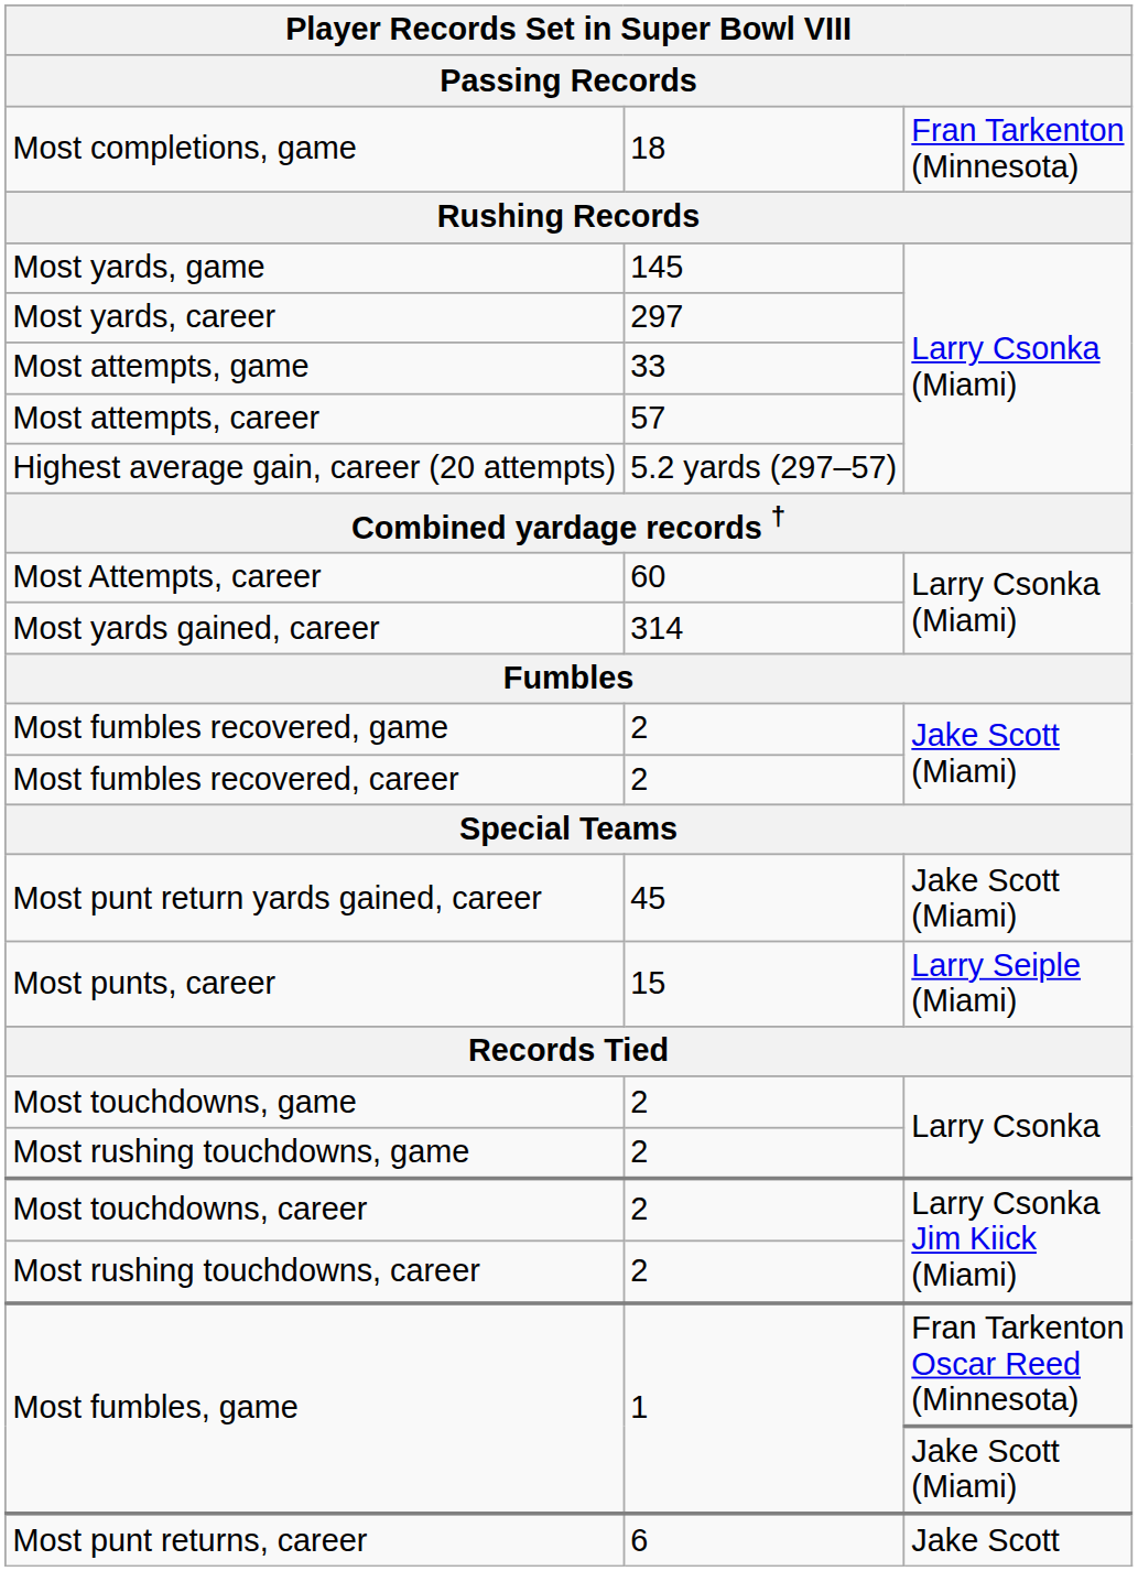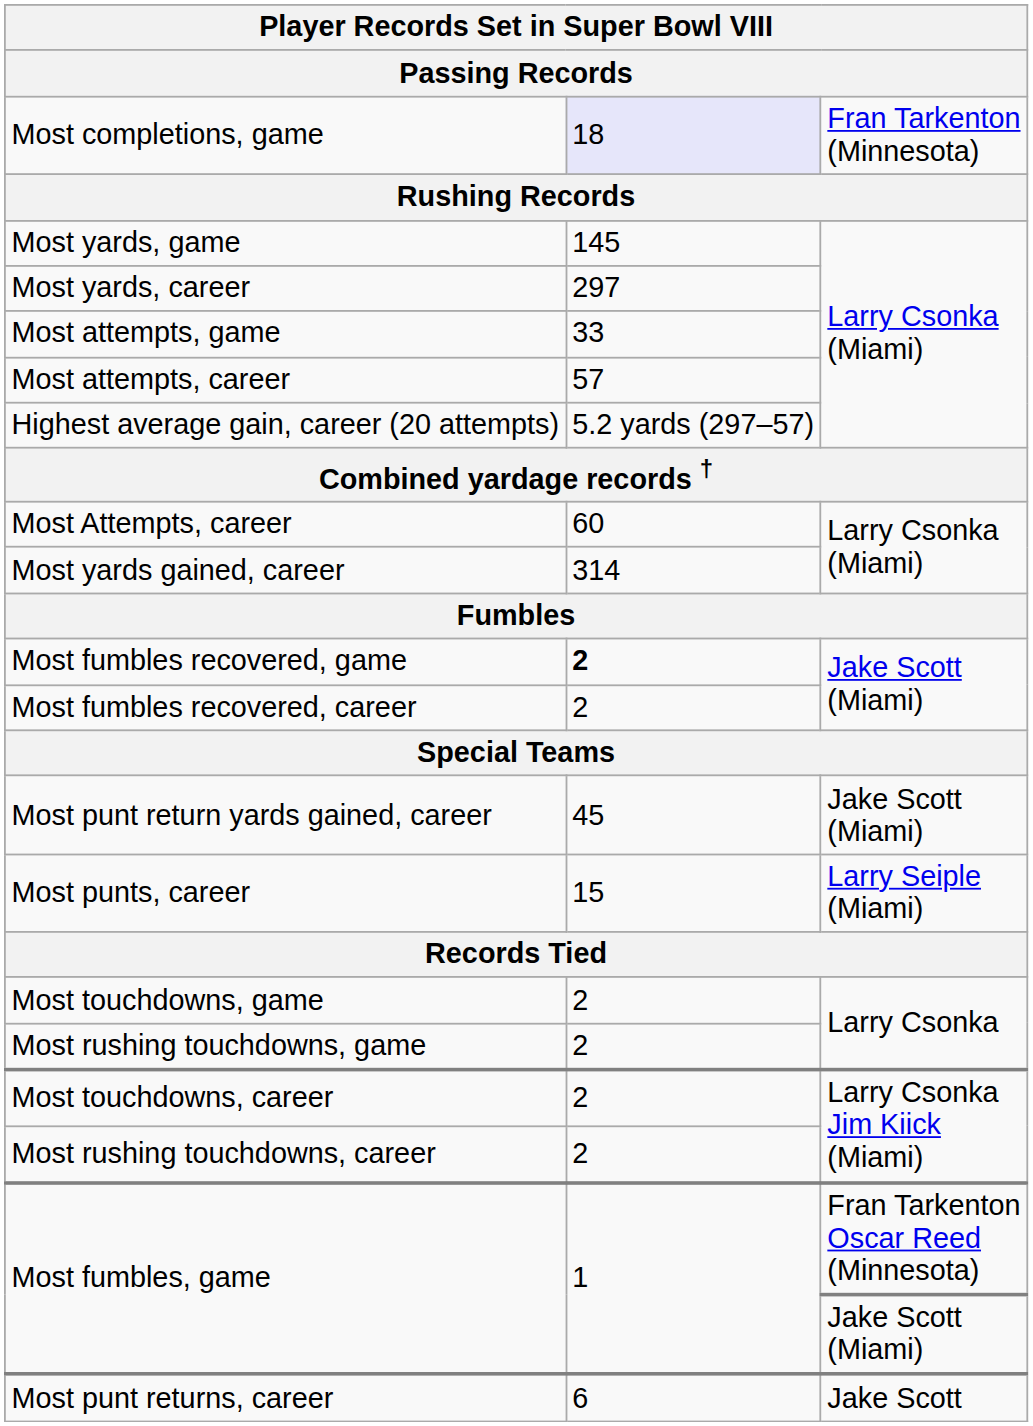Most completions, game | column 2: no background -> lavender background
Most fumbles recovered, game | column 2: normal -> bold
